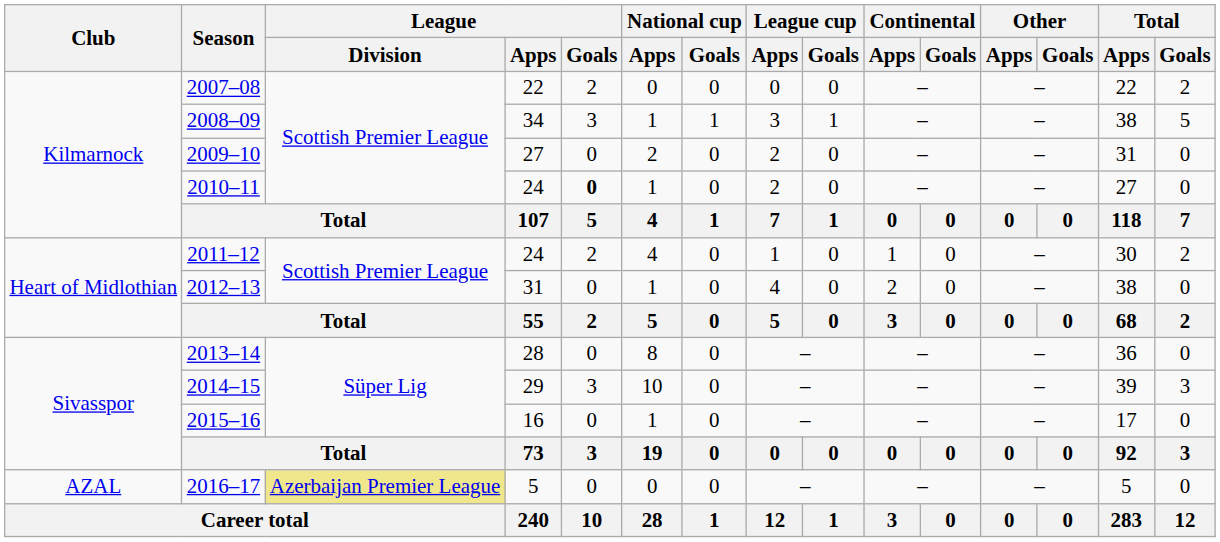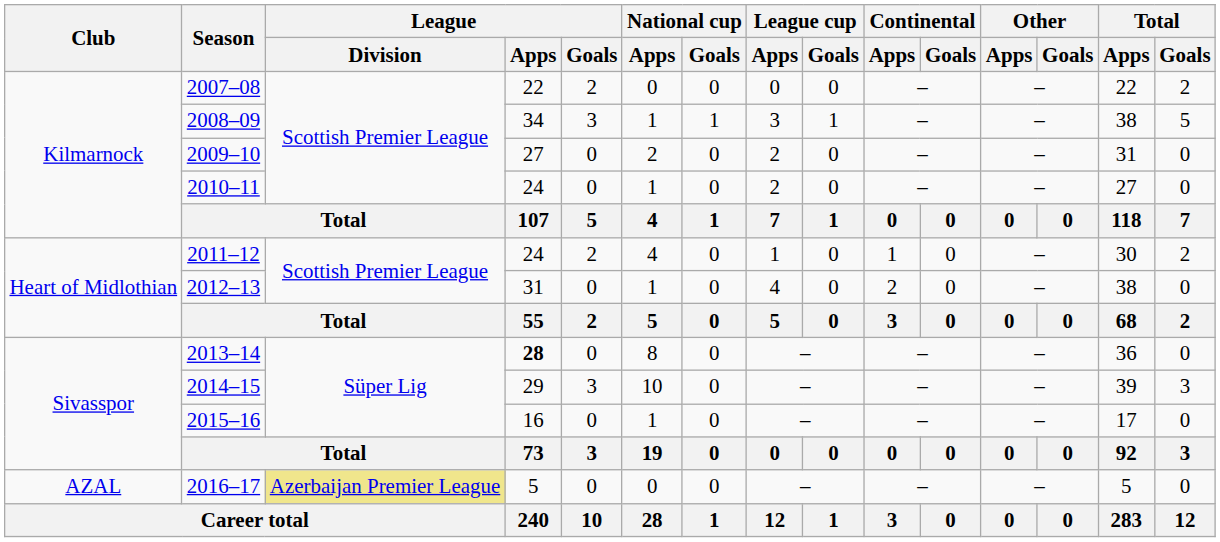2010–11 | League / Goals: bold -> normal
2013–14 | League / Apps: normal -> bold
